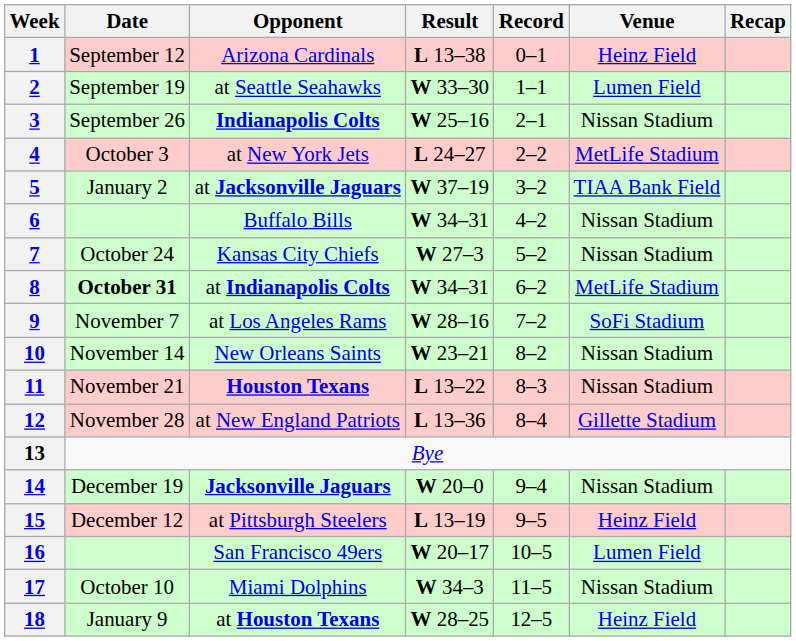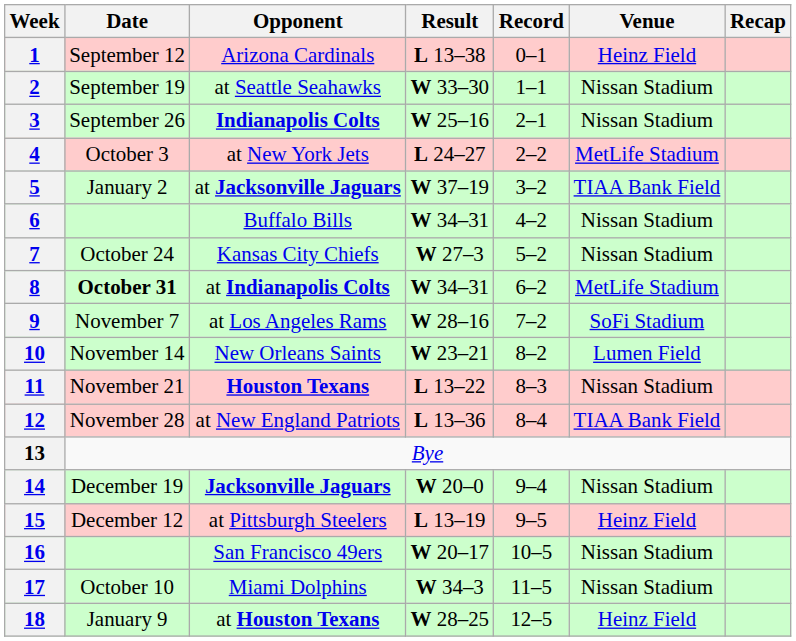2 | Venue: Lumen Field -> Nissan Stadium
10 | Venue: Nissan Stadium -> Lumen Field
12 | Venue: Gillette Stadium -> TIAA Bank Field
16 | Venue: Lumen Field -> Nissan Stadium
